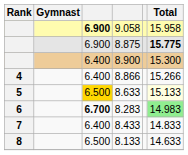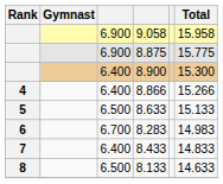9.058 | column 3: bold -> normal
8.875 | Total: bold -> normal
8.633 | column 3: gold background -> no background
8.633 | Total: lightyellow background -> no background
8.283 | column 3: bold -> normal
8.283 | Total: lightgreen background -> no background
